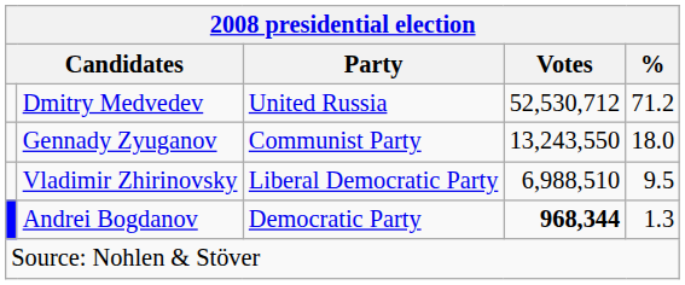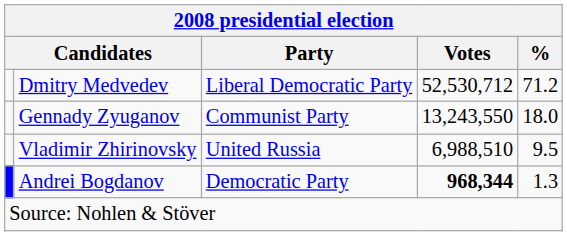Dmitry Medvedev | Party: United Russia -> Liberal Democratic Party
Vladimir Zhirinovsky | Party: Liberal Democratic Party -> United Russia
